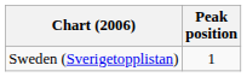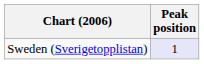Sweden (Sverigetopplistan) | Peak position: no background -> lavender background
